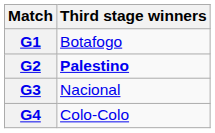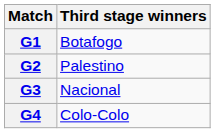G2 | Third stage winners: bold -> normal
